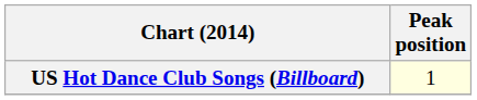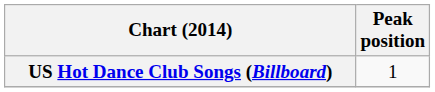US Hot Dance Club Songs (Billboard) | Peak position: lightyellow background -> no background
